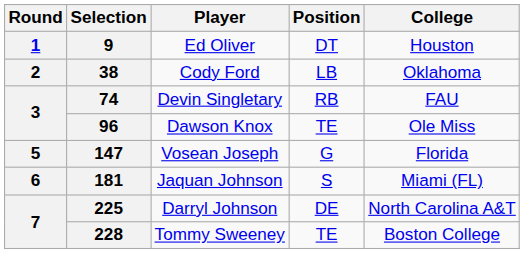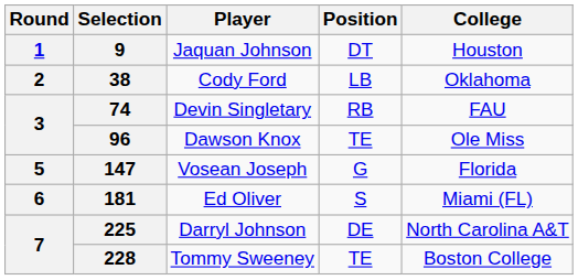9 | Player: Ed Oliver -> Jaquan Johnson
181 | Player: Jaquan Johnson -> Ed Oliver
